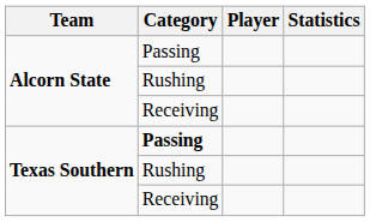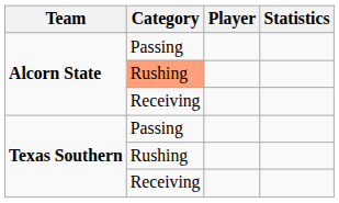Alcorn State / Rushing | Category: no background -> lightsalmon background
Texas Southern / Passing | Category: bold -> normal
